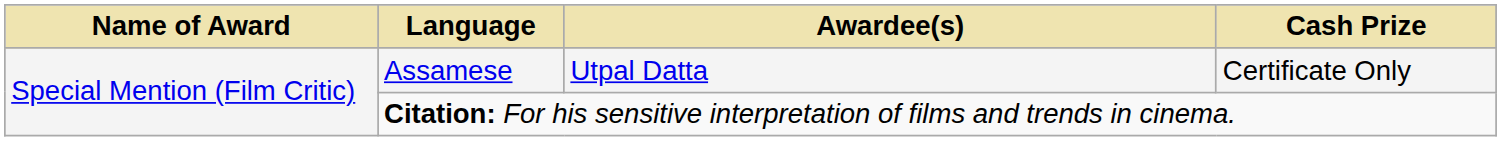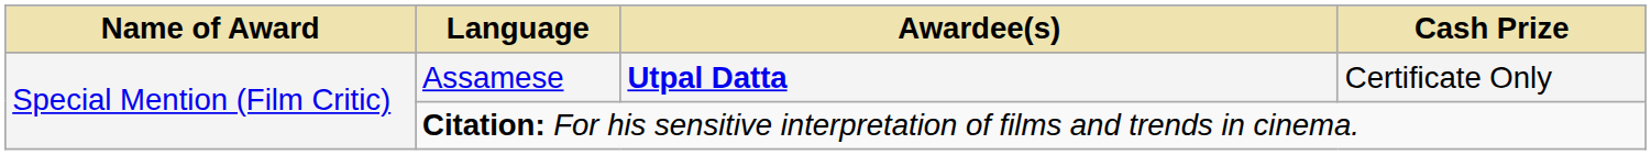Assamese | Awardee(s): normal -> bold
